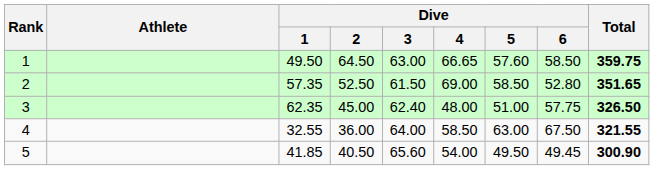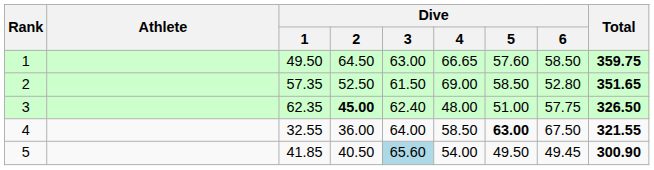row 5 | Dive / 2: normal -> bold
row 6 | Dive / 5: normal -> bold
row 7 | Dive / 3: no background -> lightblue background
